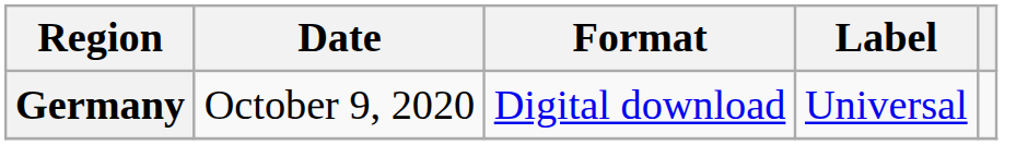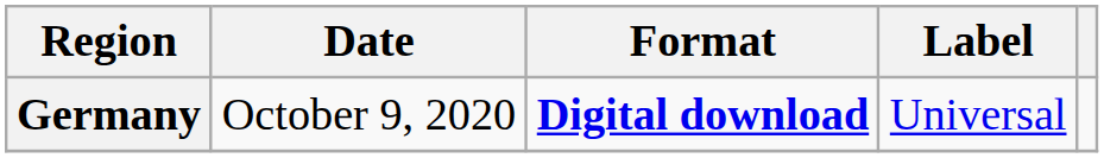Germany | Format: normal -> bold
